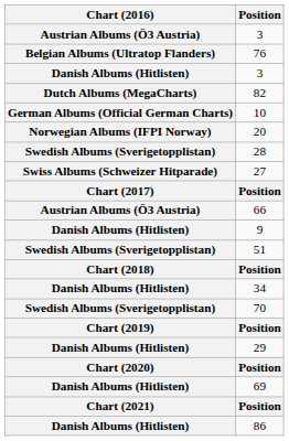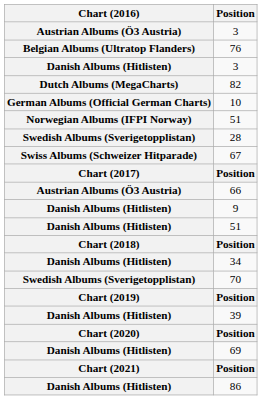row 7 | Position: 20 -> 51
row 9 | Position: 27 -> 67
row 13 | Chart (2016): Swedish Albums (Sverigetopplistan) -> Danish Albums (Hitlisten)
row 18 | Position: 29 -> 39
